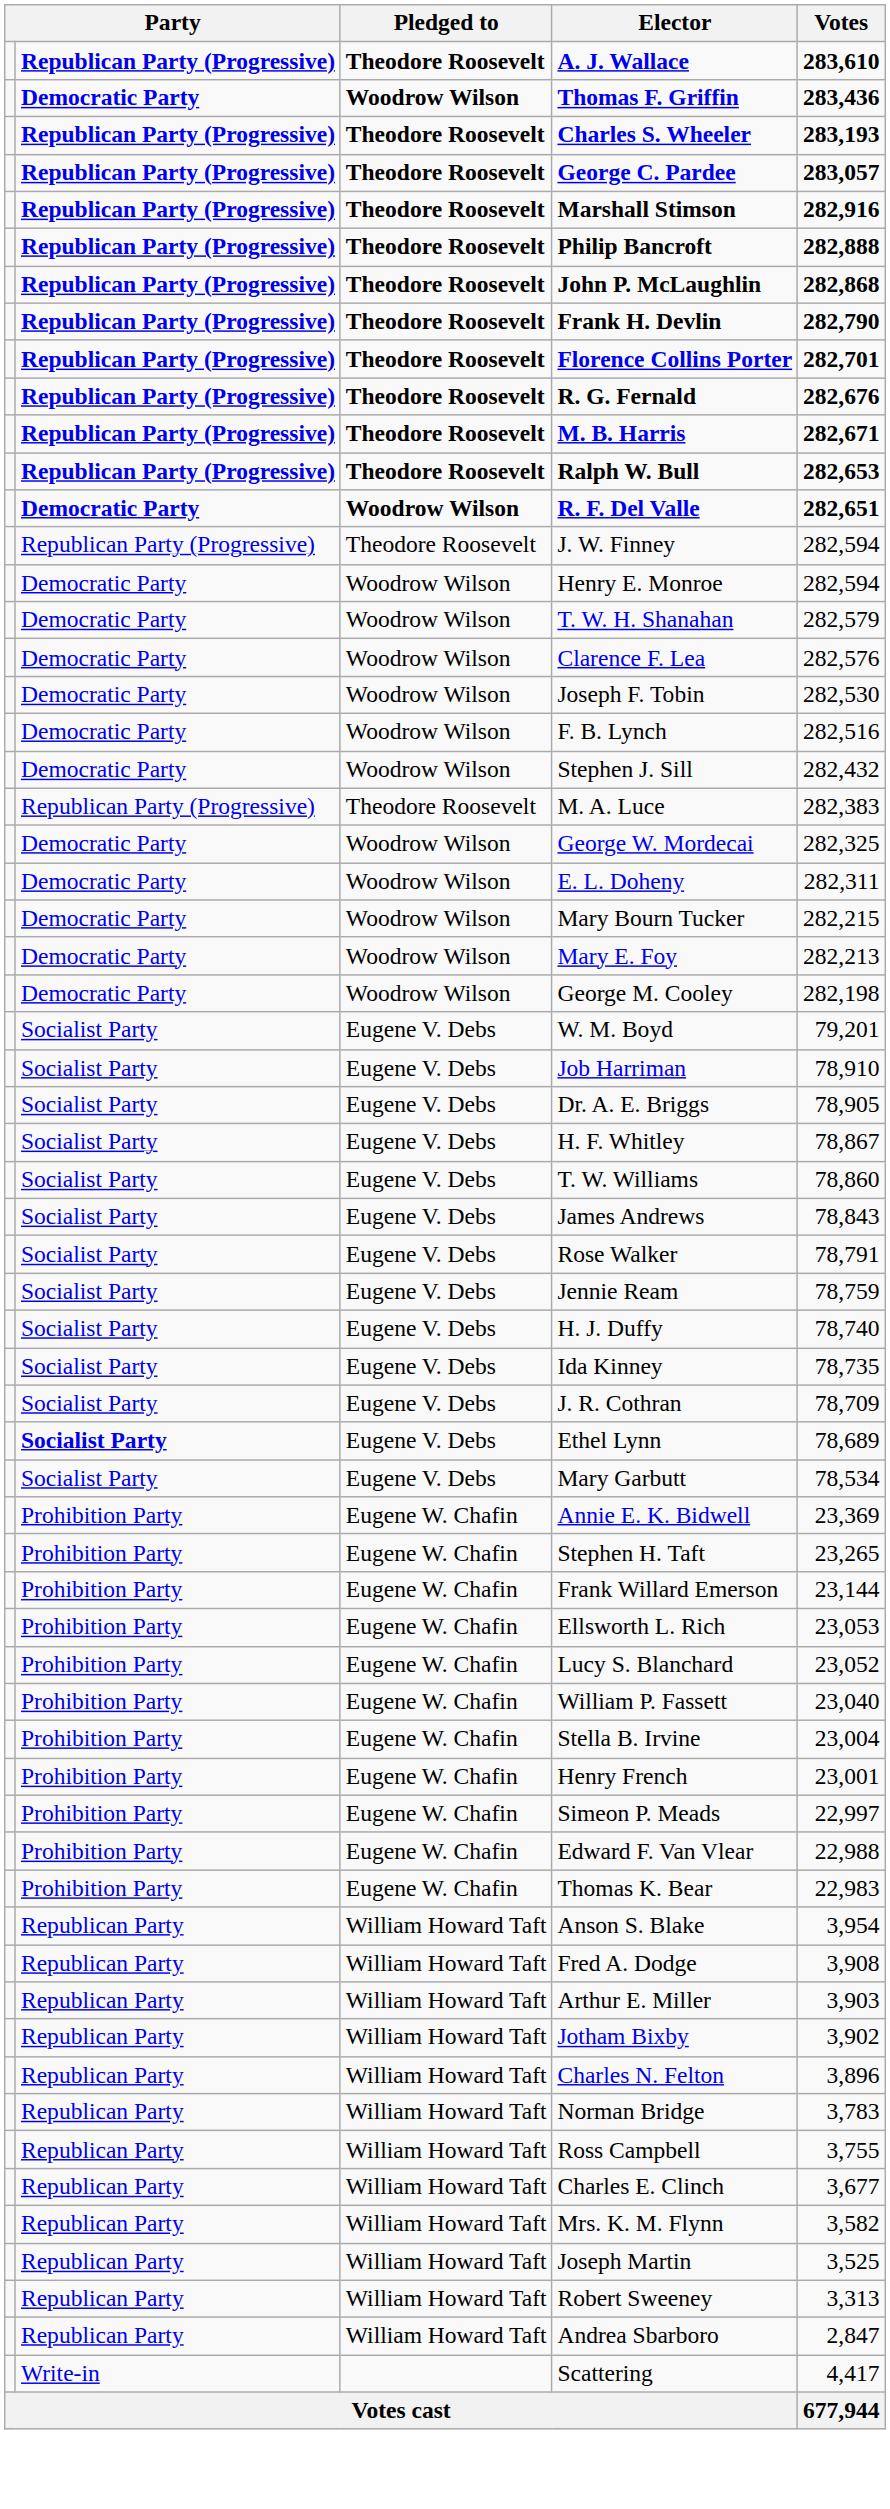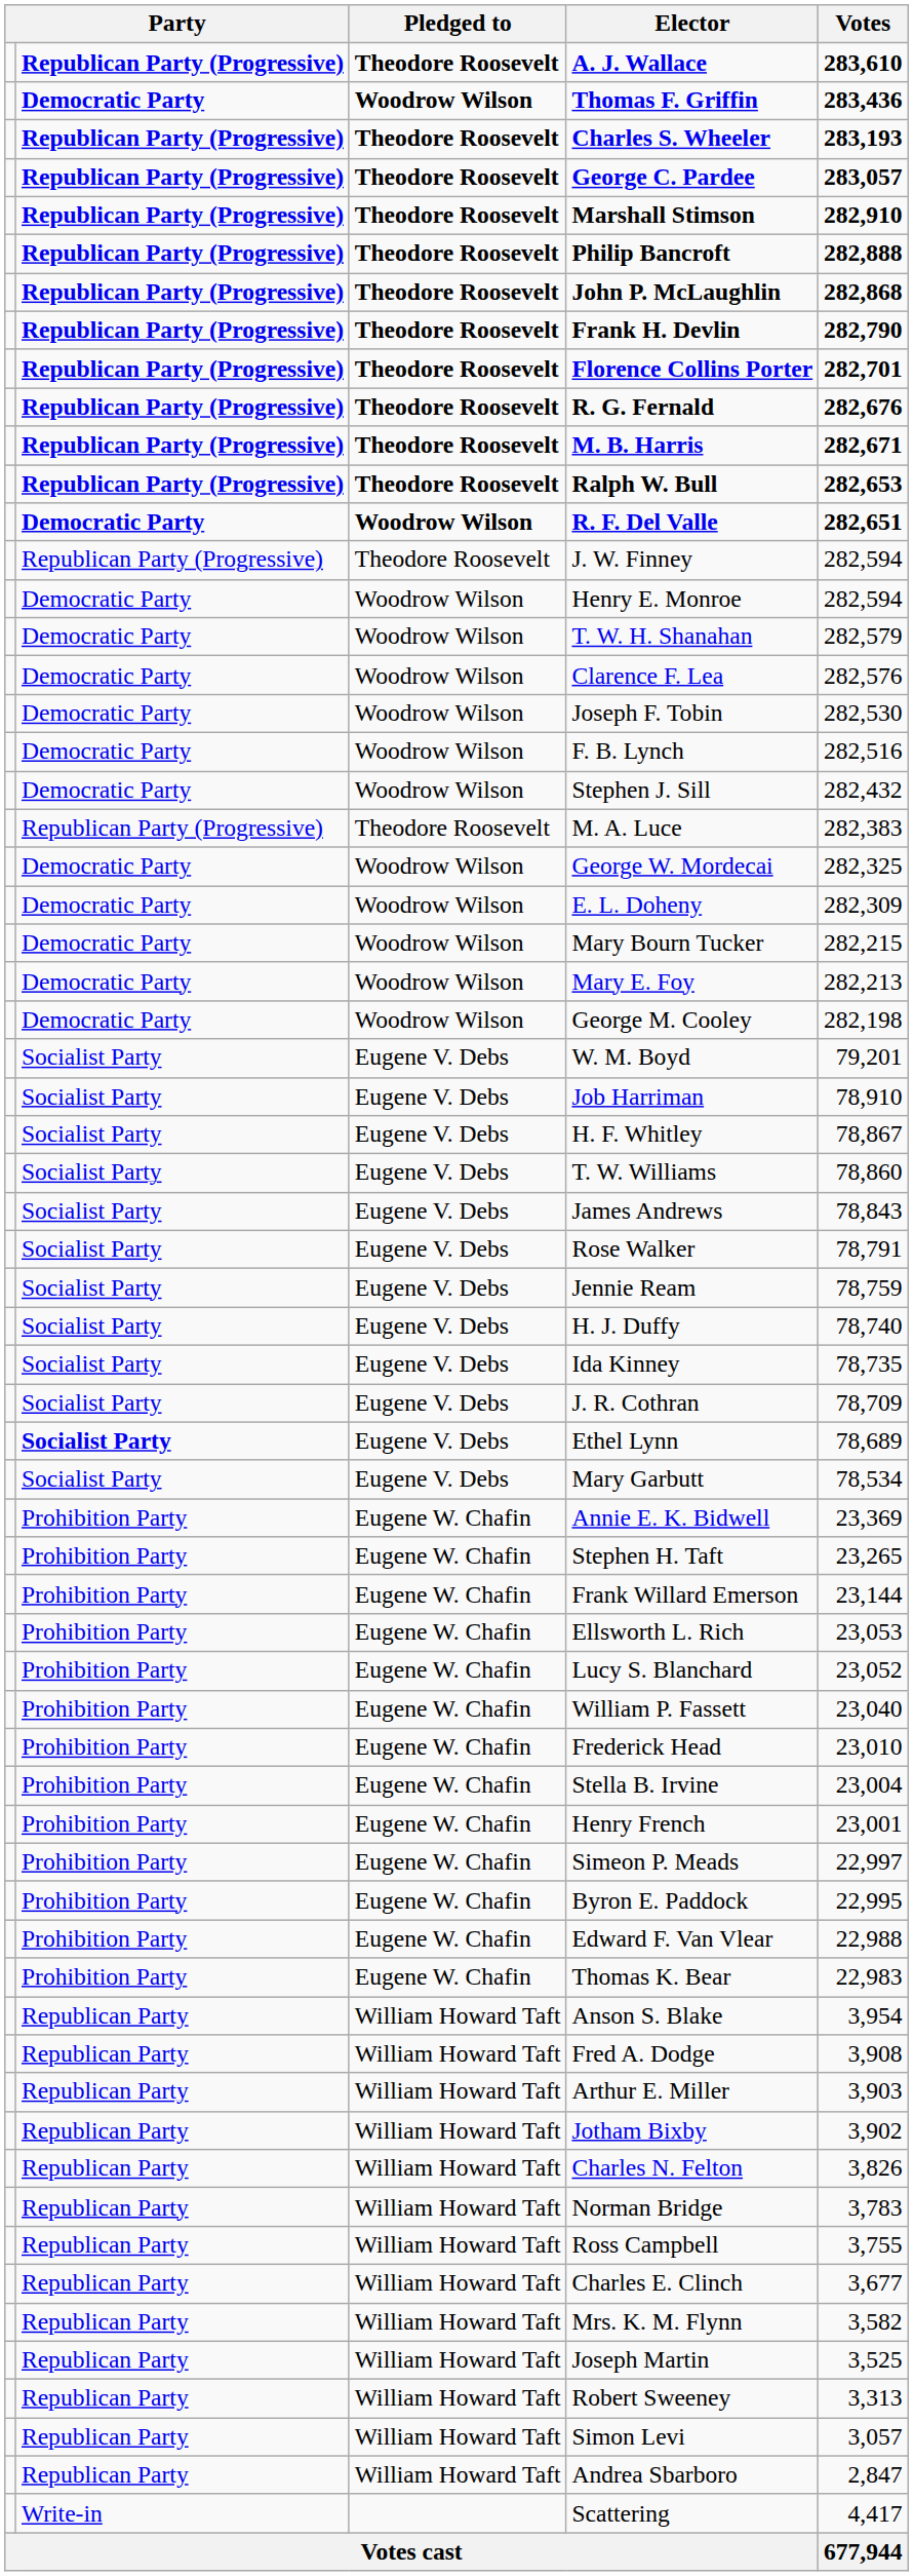Marshall Stimson | Votes: 282,916 -> 282,910
E. L. Doheny | Votes: 282,311 -> 282,309
- row: Socialist Party | Eugene V. Debs | Dr. A. E. Briggs | 78,905
+ row: Prohibition Party | Eugene W. Chafin | Frederick Head | 23,010
+ row: Prohibition Party | Eugene W. Chafin | Byron E. Paddock | 22,995
Charles N. Felton | Votes: 3,896 -> 3,826
+ row: Republican Party | William Howard Taft | Simon Levi | 3,057
